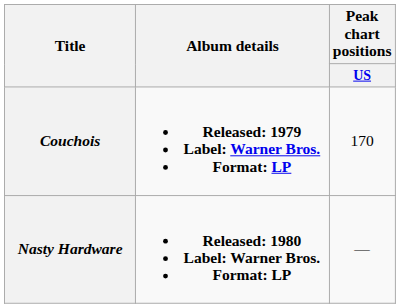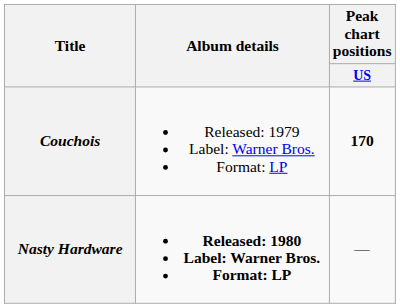Couchois | Album details: bold -> normal
Couchois | Peak chart positions / US: normal -> bold
